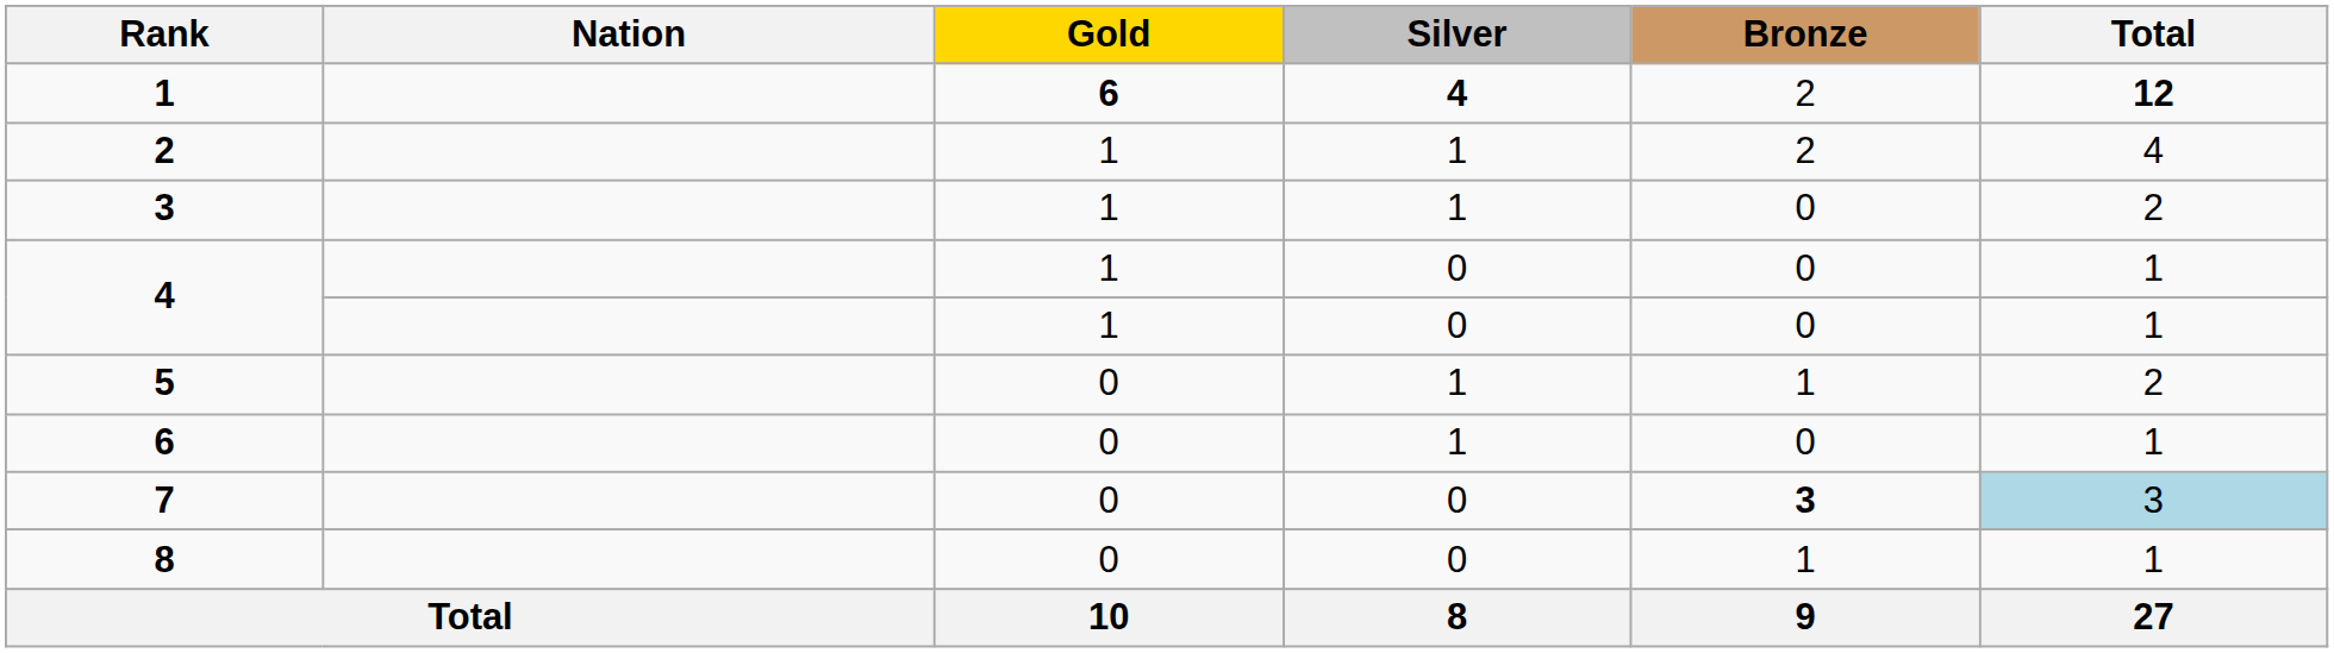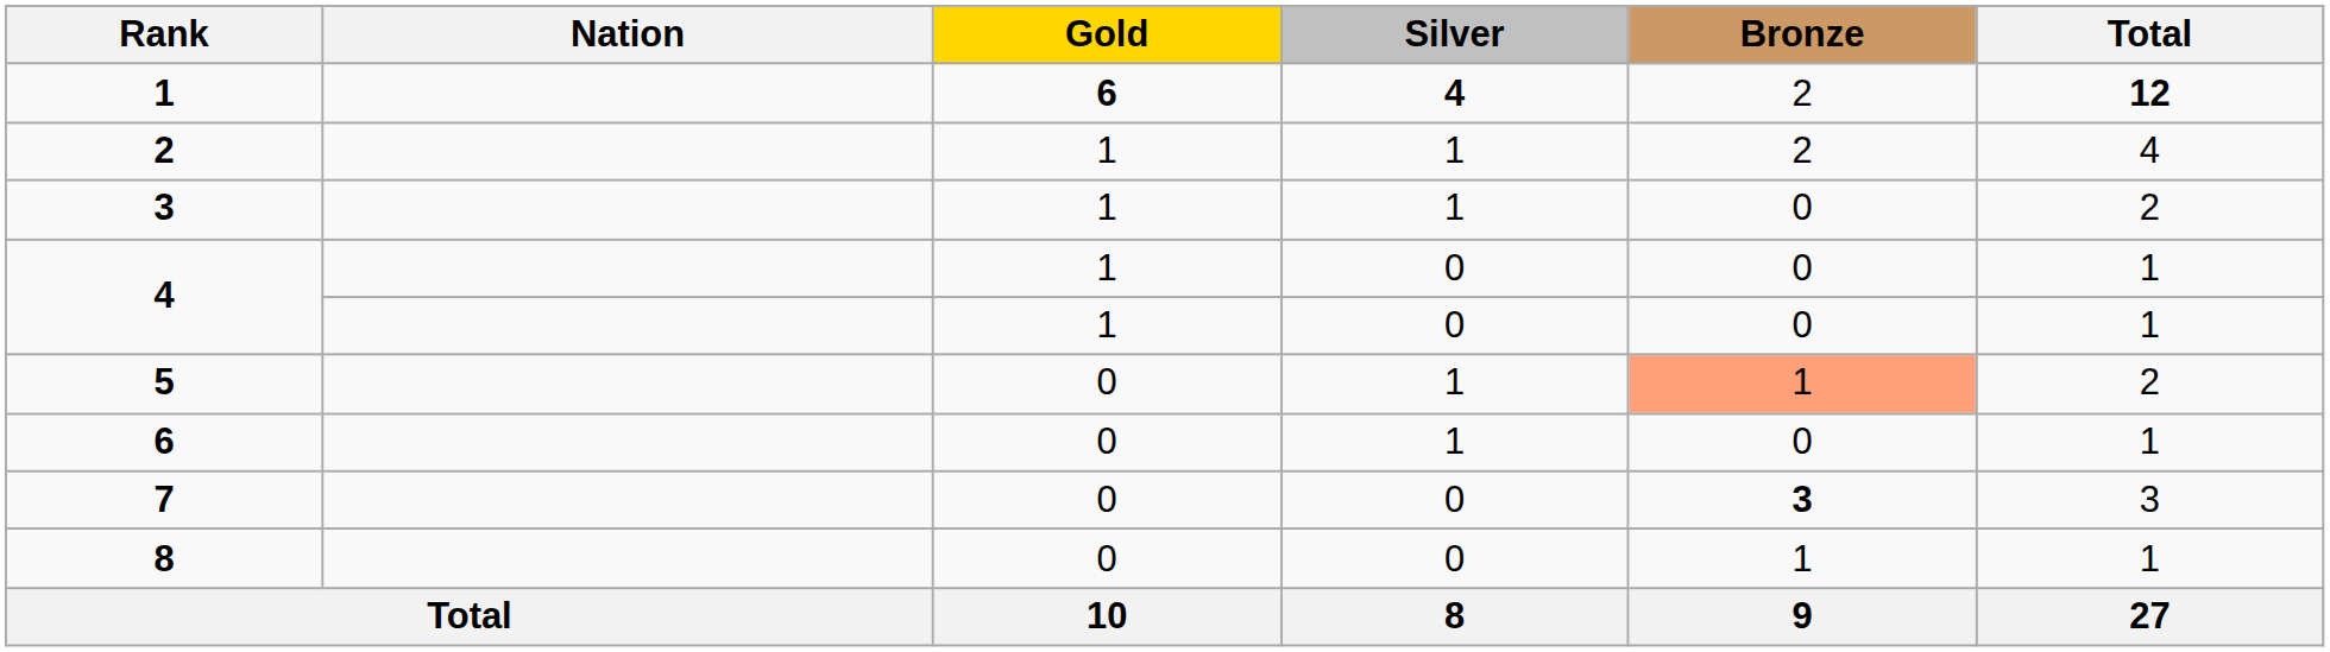5 | Bronze: no background -> lightsalmon background
7 | Total: lightblue background -> no background
